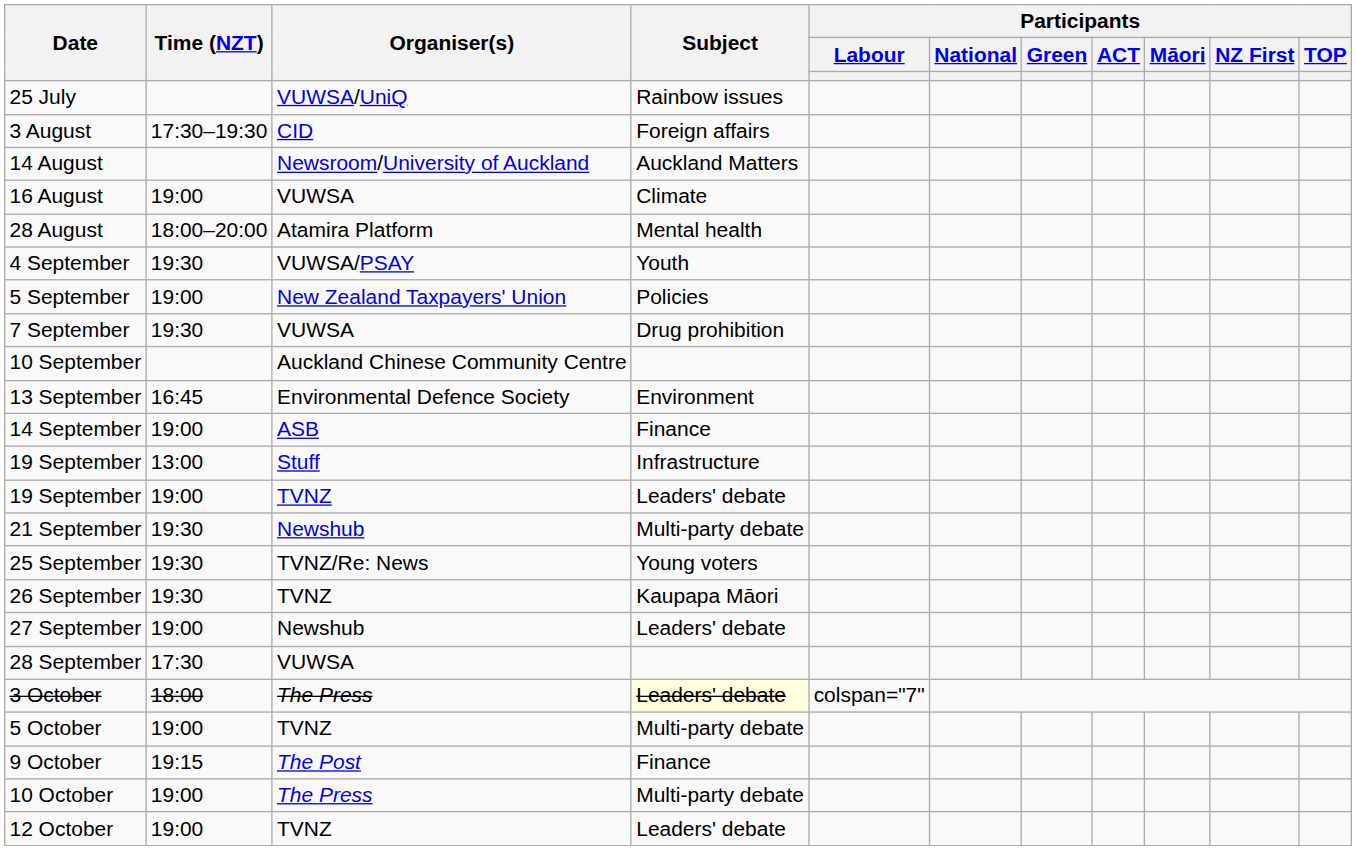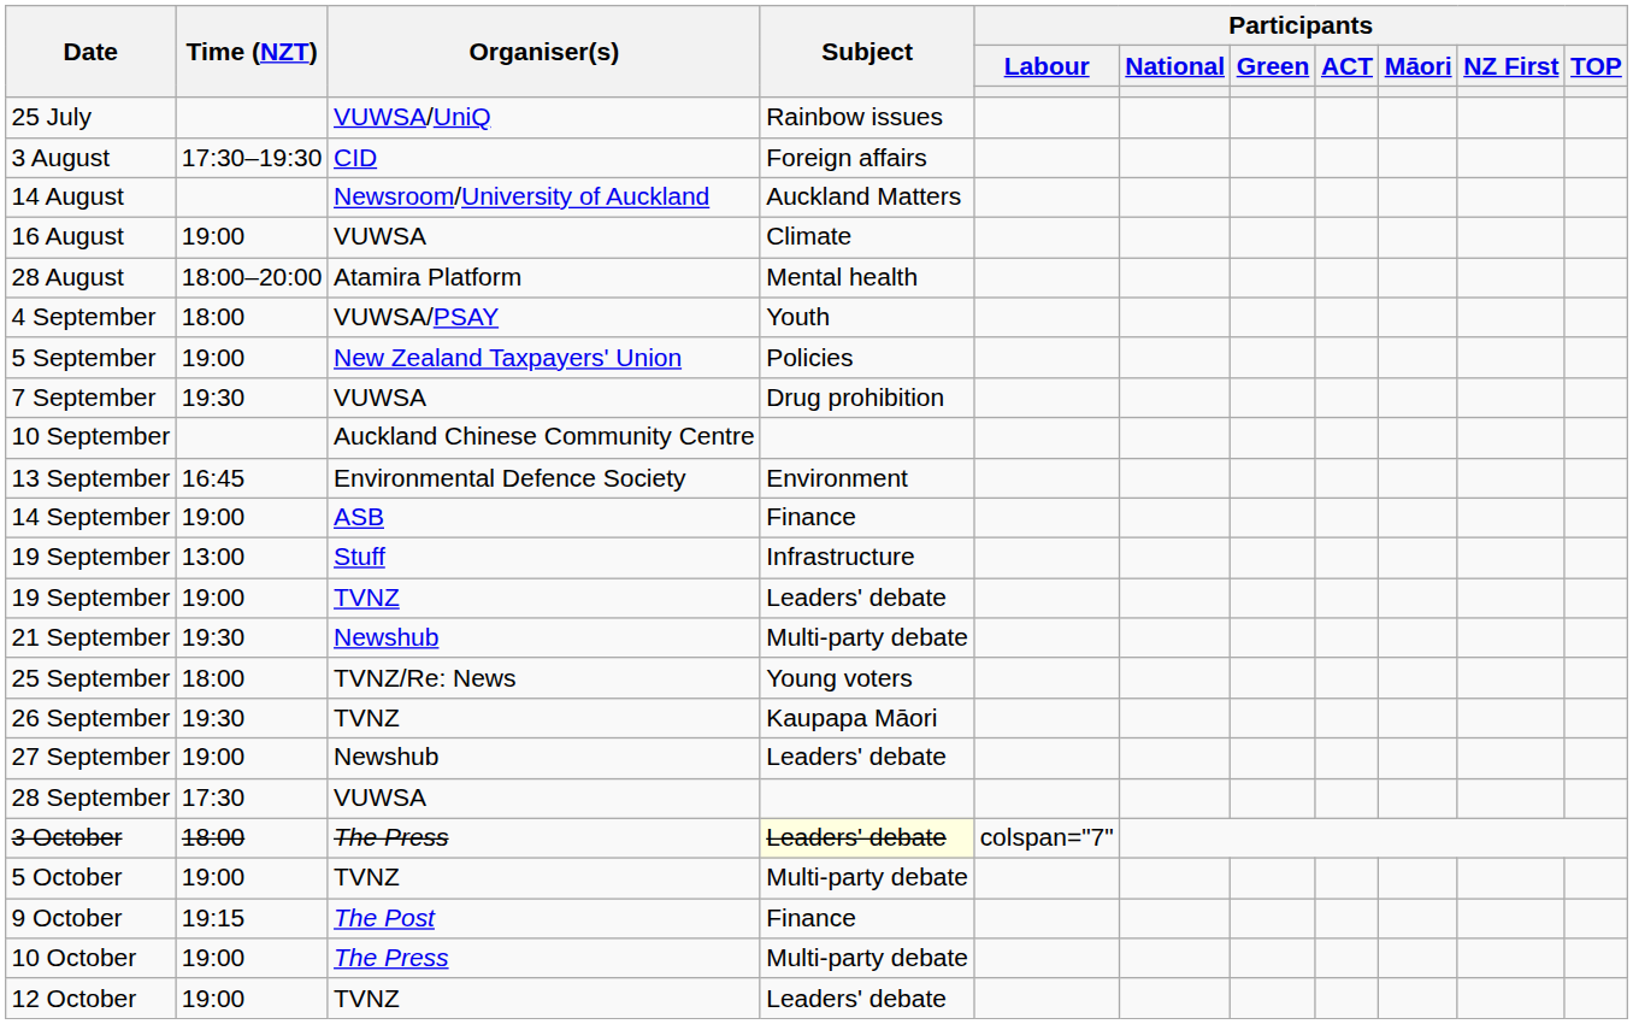4 September | Time (NZT): 19:30 -> 18:00
25 September | Time (NZT): 19:30 -> 18:00
